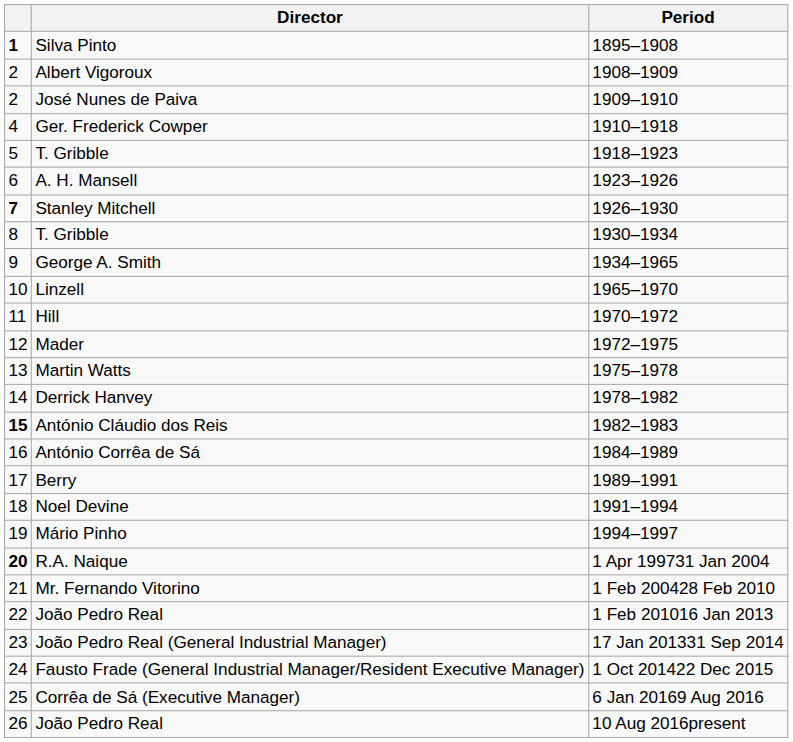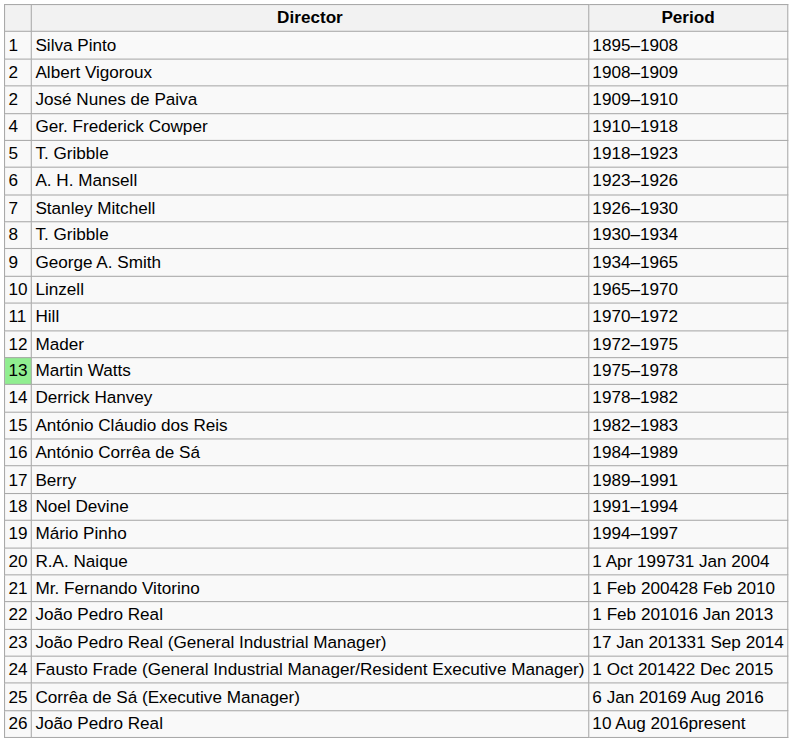Silva Pinto | column 1: bold -> normal
Stanley Mitchell | column 1: bold -> normal
Martin Watts | column 1: no background -> lightgreen background
António Cláudio dos Reis | column 1: bold -> normal
R.A. Naique | column 1: bold -> normal
